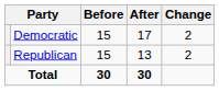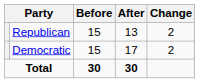rows swapped: Democratic <-> Republican
